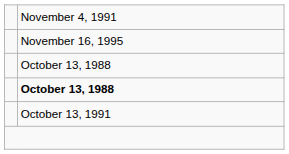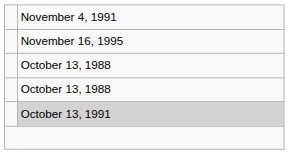row 4 | column 2: bold -> normal
row 5 | column 2: no background -> lightgrey background
